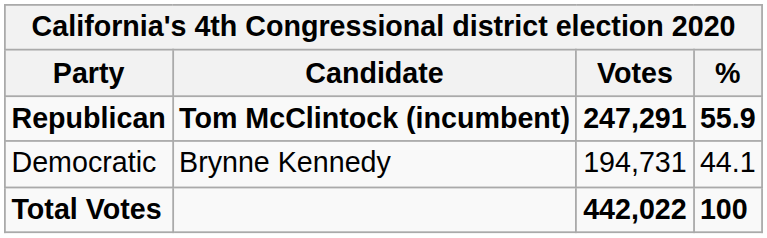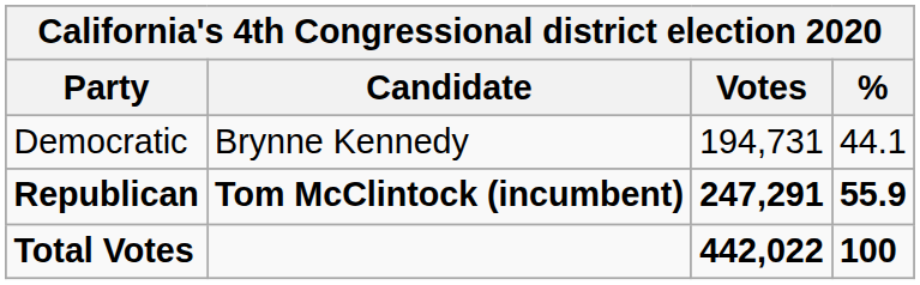rows swapped: Republican <-> Democratic
